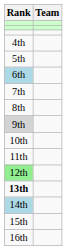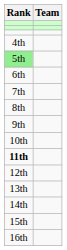row 6 | Rank: no background -> lightgreen background
row 7 | Rank: lightblue background -> no background
row 10 | Rank: lightgrey background -> no background
row 12 | Rank: normal -> bold
row 13 | Rank: lightgreen background -> no background
row 14 | Rank: bold -> normal
row 15 | Rank: lightblue background -> no background
